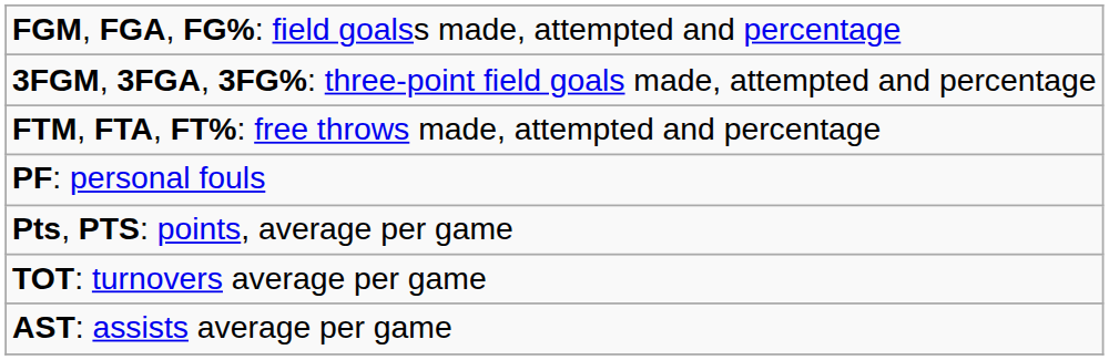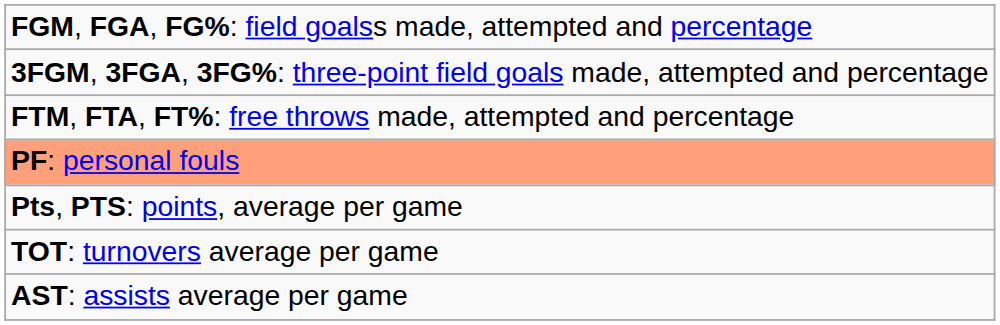row 4 | column 1: no background -> lightsalmon background
